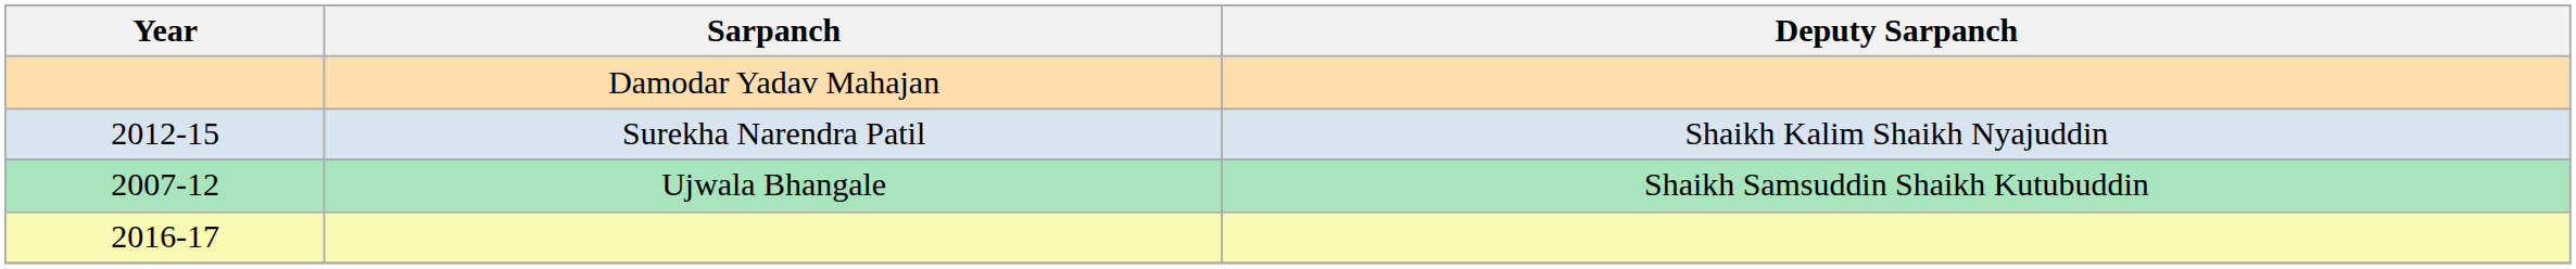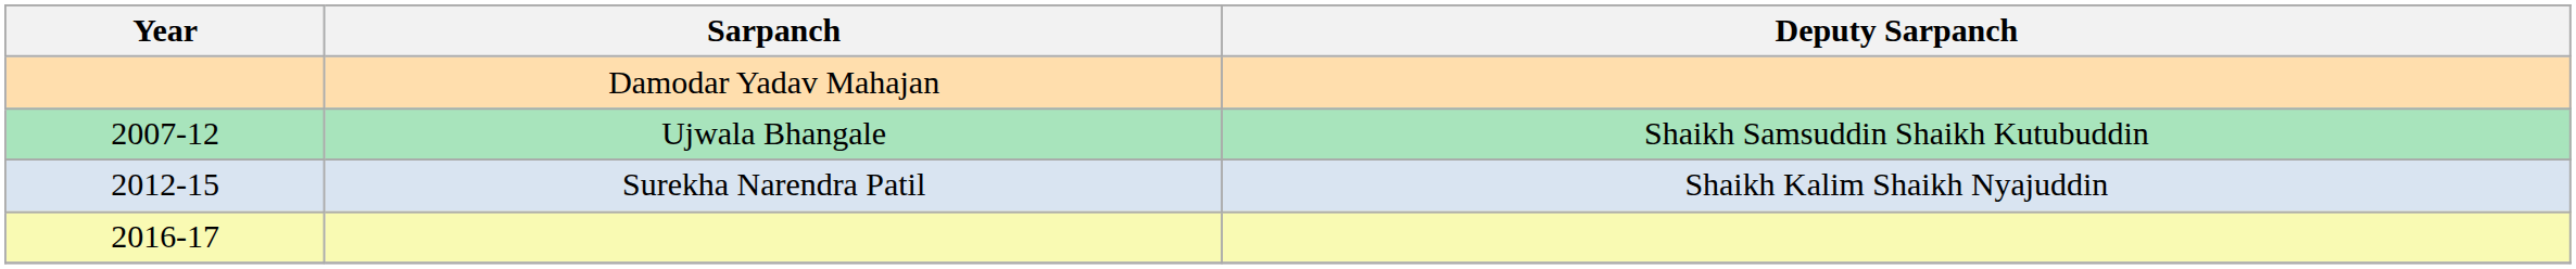rows swapped: Ujwala Bhangale <-> Surekha Narendra Patil
